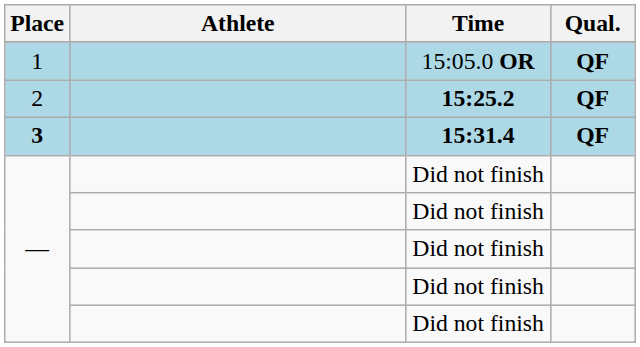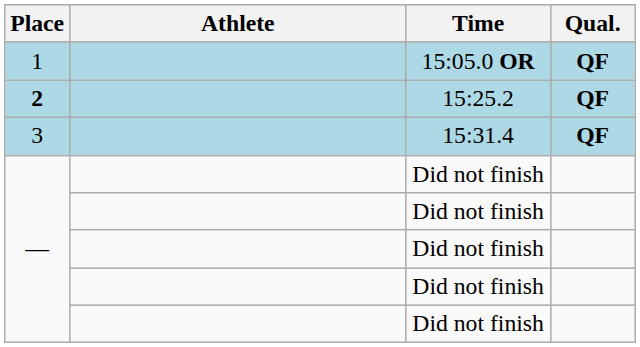2 | Place: normal -> bold
2 | Time: bold -> normal
3 | Place: bold -> normal
3 | Time: bold -> normal
